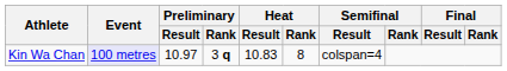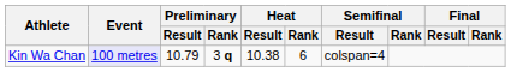Kin Wa Chan | Preliminary / Result: 10.97 -> 10.79
Kin Wa Chan | Heat / Result: 10.83 -> 10.38
Kin Wa Chan | Heat / Rank: 8 -> 6
